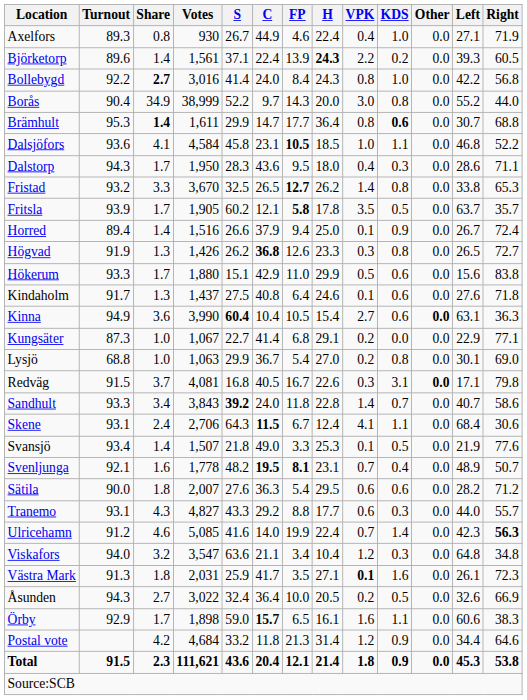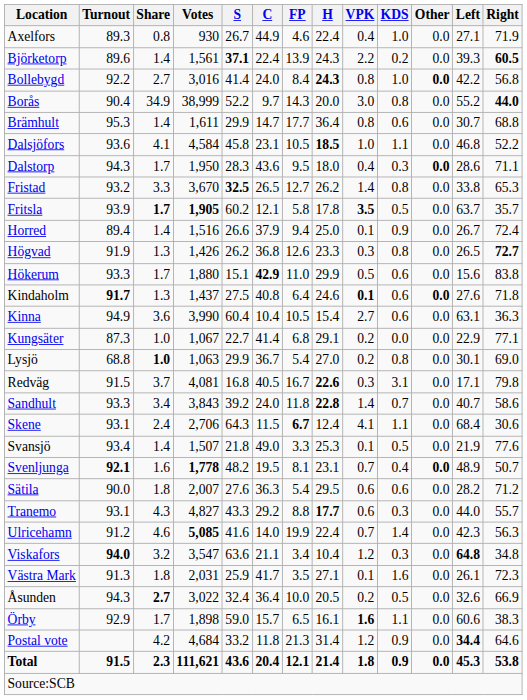Björketorp | S: normal -> bold
Björketorp | H: bold -> normal
Björketorp | Right: normal -> bold
Bollebygd | Share: bold -> normal
Bollebygd | H: normal -> bold
Bollebygd | Other: normal -> bold
Borås | Right: normal -> bold
Brämhult | Share: bold -> normal
Brämhult | KDS: bold -> normal
Dalsjöfors | FP: bold -> normal
Dalsjöfors | H: normal -> bold
Dalstorp | Other: normal -> bold
Fristad | S: normal -> bold
Fristad | FP: bold -> normal
Fritsla | Share: normal -> bold
Fritsla | Votes: normal -> bold
Fritsla | FP: bold -> normal
Fritsla | VPK: normal -> bold
Högvad | C: bold -> normal
Högvad | Right: normal -> bold
Hökerum | C: normal -> bold
Kindaholm | Turnout: normal -> bold
Kindaholm | VPK: normal -> bold
Kindaholm | Other: normal -> bold
Kinna | S: bold -> normal
Kinna | Other: bold -> normal
Lysjö | Share: normal -> bold
Redväg | H: normal -> bold
Redväg | Other: bold -> normal
Sandhult | S: bold -> normal
Sandhult | H: normal -> bold
Skene | C: bold -> normal
Skene | FP: normal -> bold
Svenljunga | Turnout: normal -> bold
Svenljunga | Votes: normal -> bold
Svenljunga | C: bold -> normal
Svenljunga | FP: bold -> normal
Svenljunga | Other: normal -> bold
Tranemo | H: normal -> bold
Ulricehamn | Votes: normal -> bold
Ulricehamn | Right: bold -> normal
Viskafors | Turnout: normal -> bold
Viskafors | Left: normal -> bold
Västra Mark | VPK: bold -> normal
Åsunden | Share: normal -> bold
Örby | C: bold -> normal
Örby | VPK: normal -> bold
Postal vote | Left: normal -> bold
